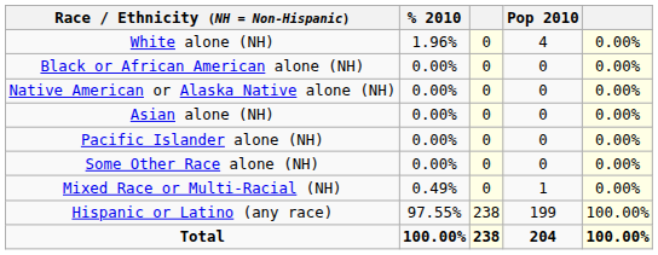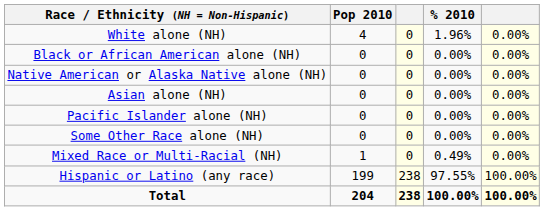columns swapped: Pop 2010 <-> % 2010
